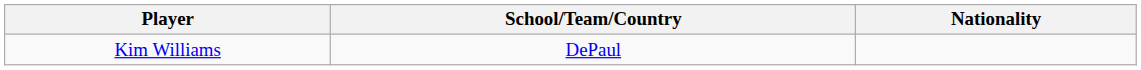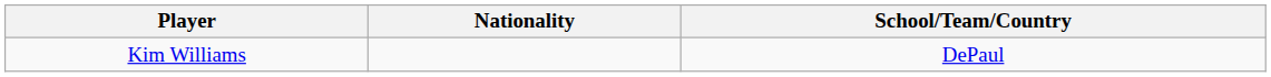columns swapped: Nationality <-> School/Team/Country
